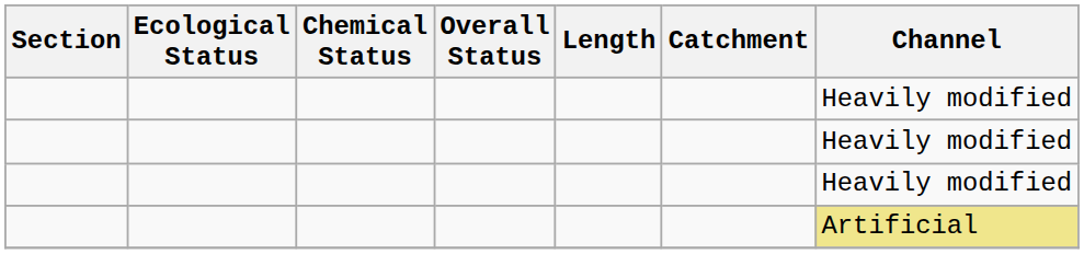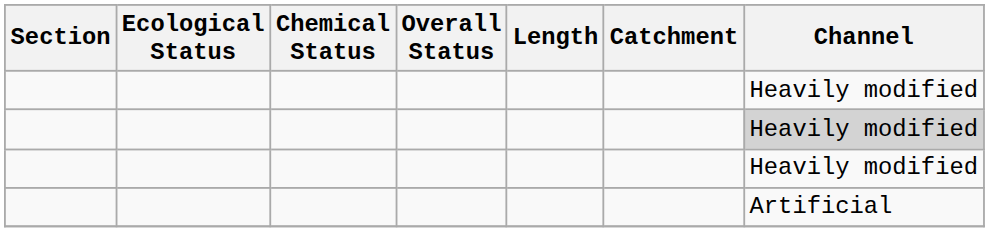row 3 | Channel: no background -> lightgrey background
row 5 | Channel: khaki background -> no background
